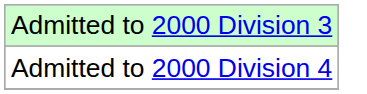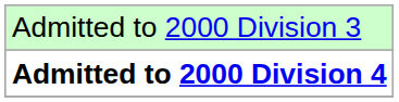row 2 | column 1: normal -> bold
